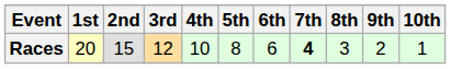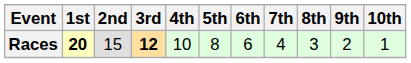Races | 1st: normal -> bold
Races | 3rd: normal -> bold
Races | 7th: bold -> normal
